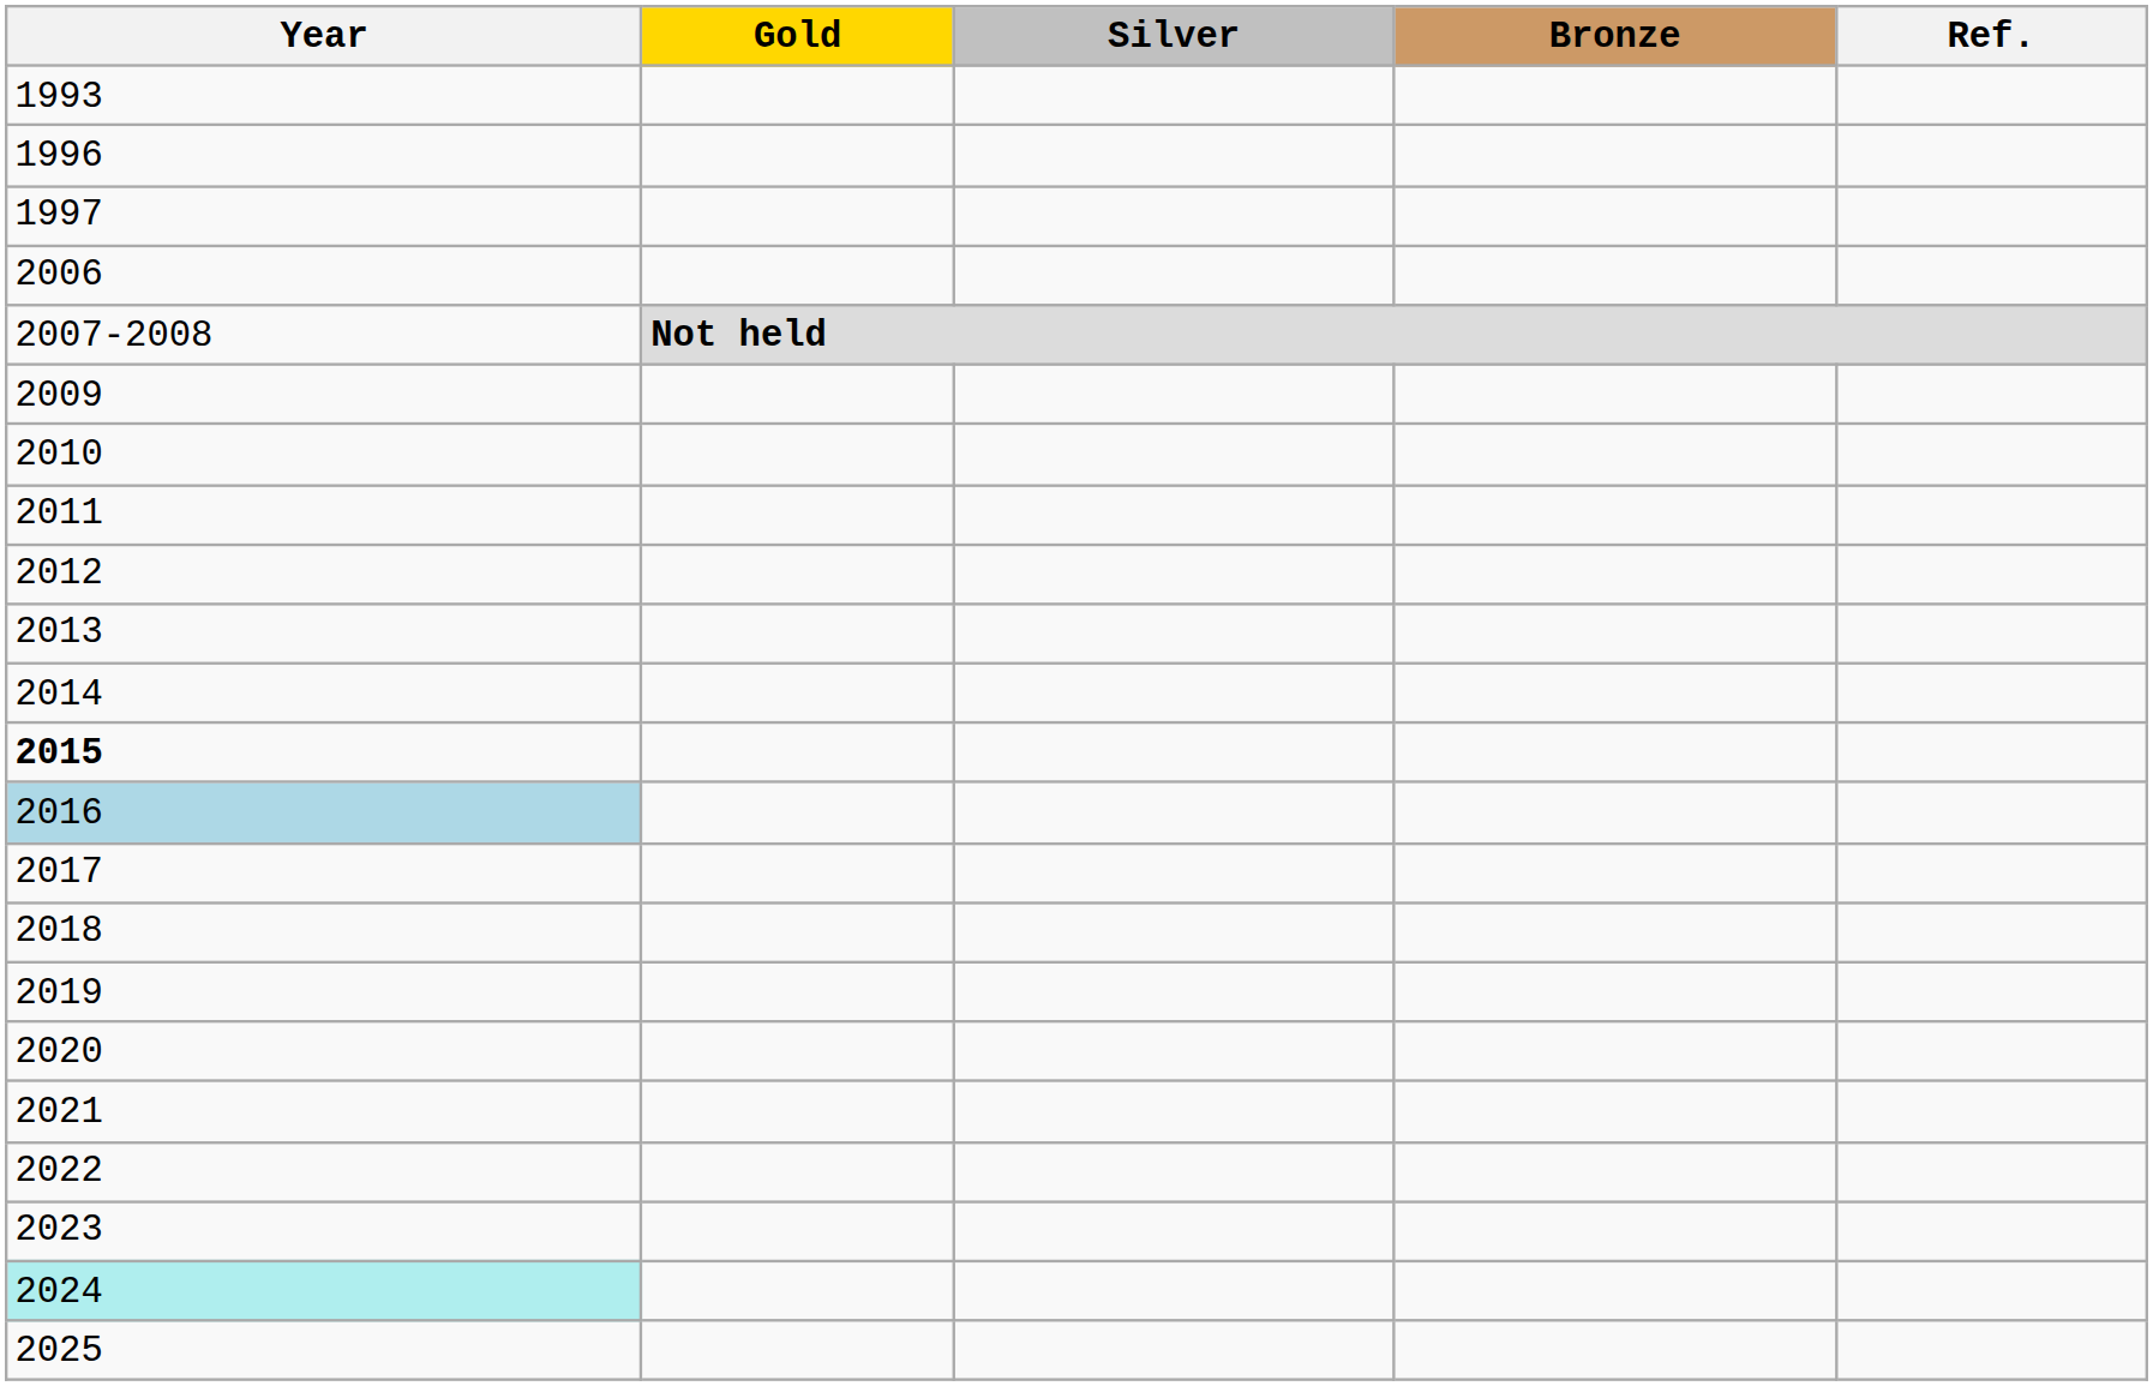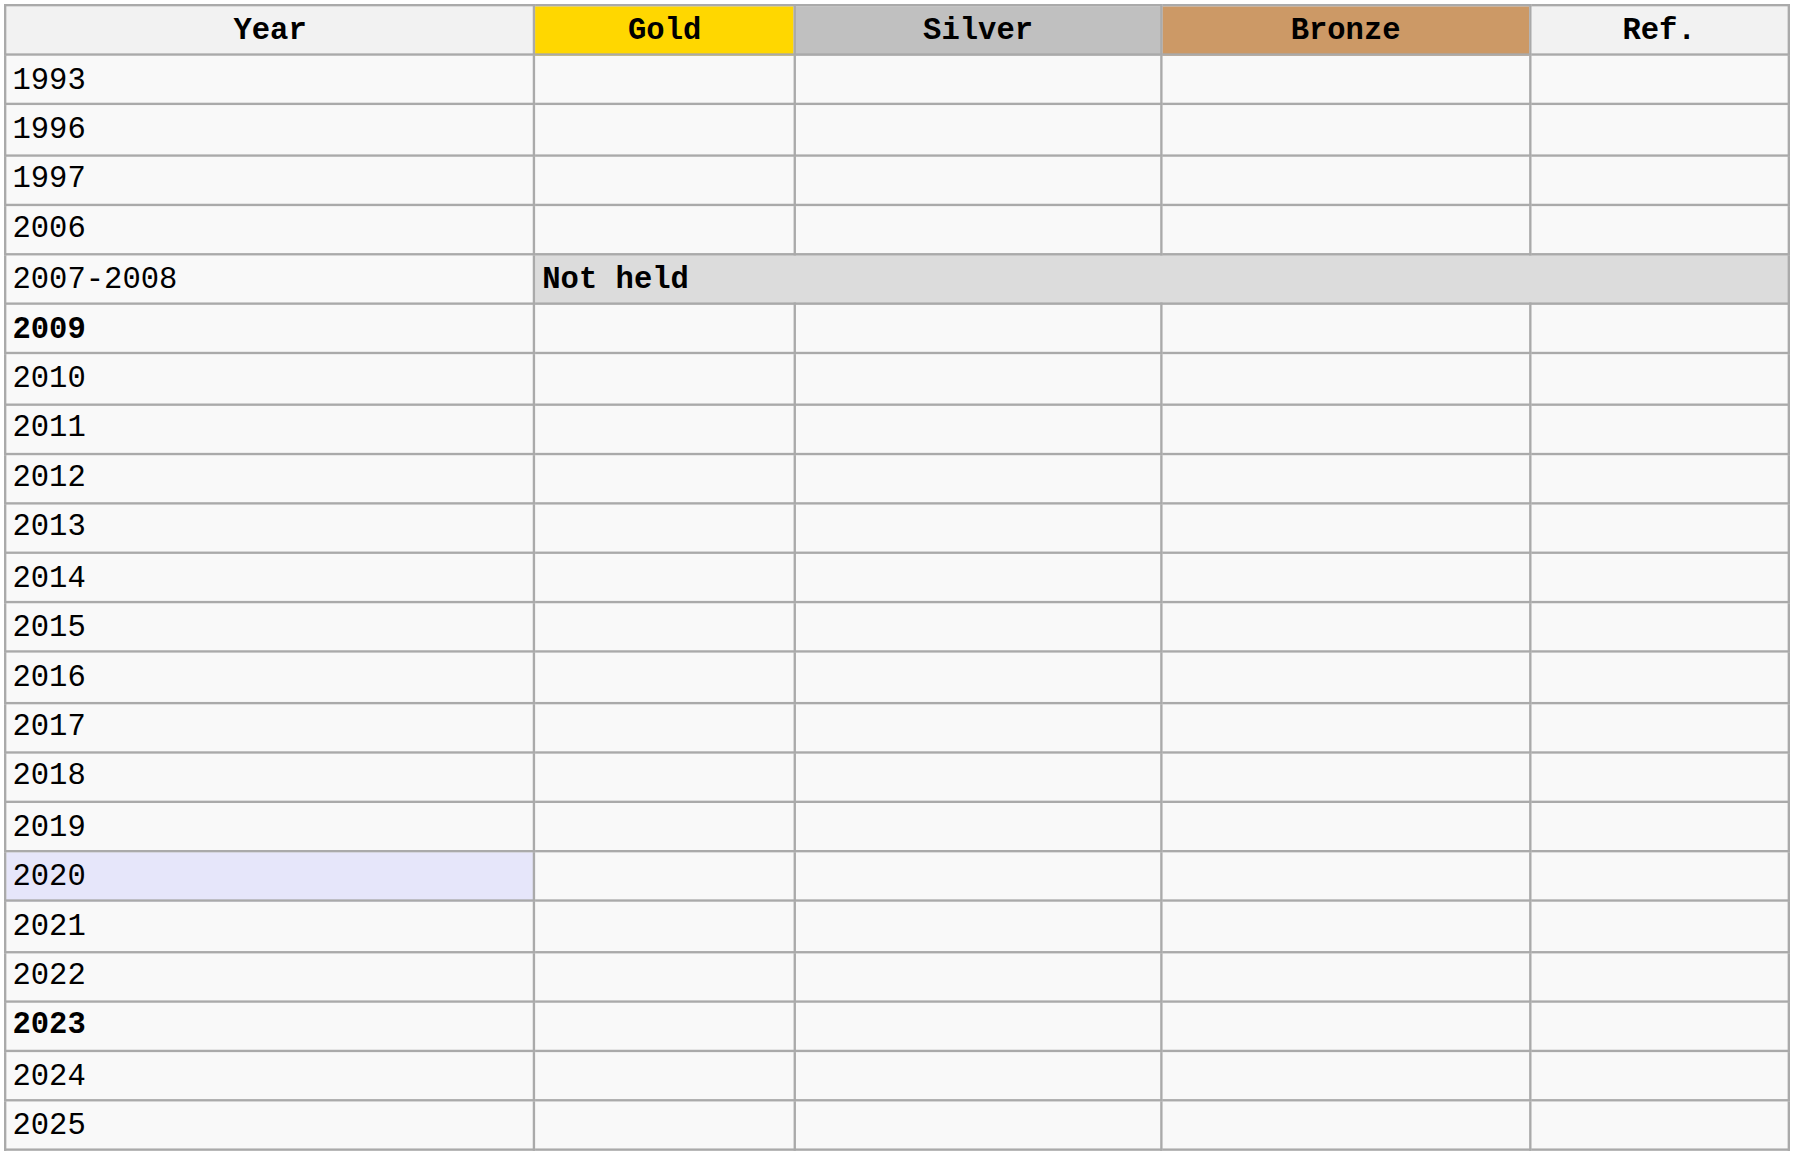2009 | Year: normal -> bold
2015 | Year: bold -> normal
2016 | Year: lightblue background -> no background
2020 | Year: no background -> lavender background
2023 | Year: normal -> bold
2024 | Year: paleturquoise background -> no background
